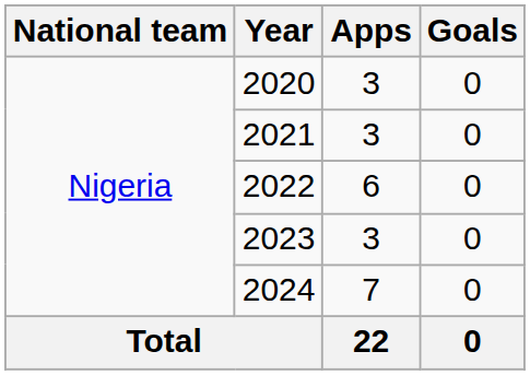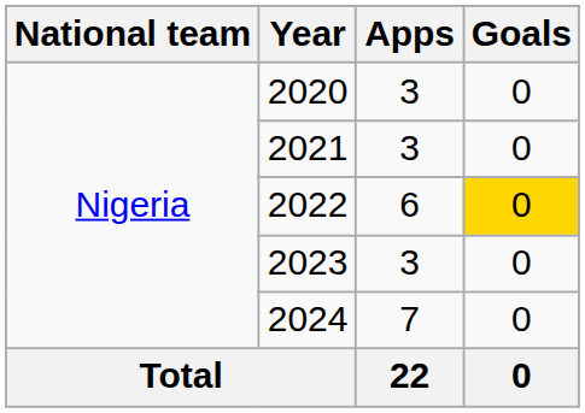2022 | Goals: no background -> gold background
